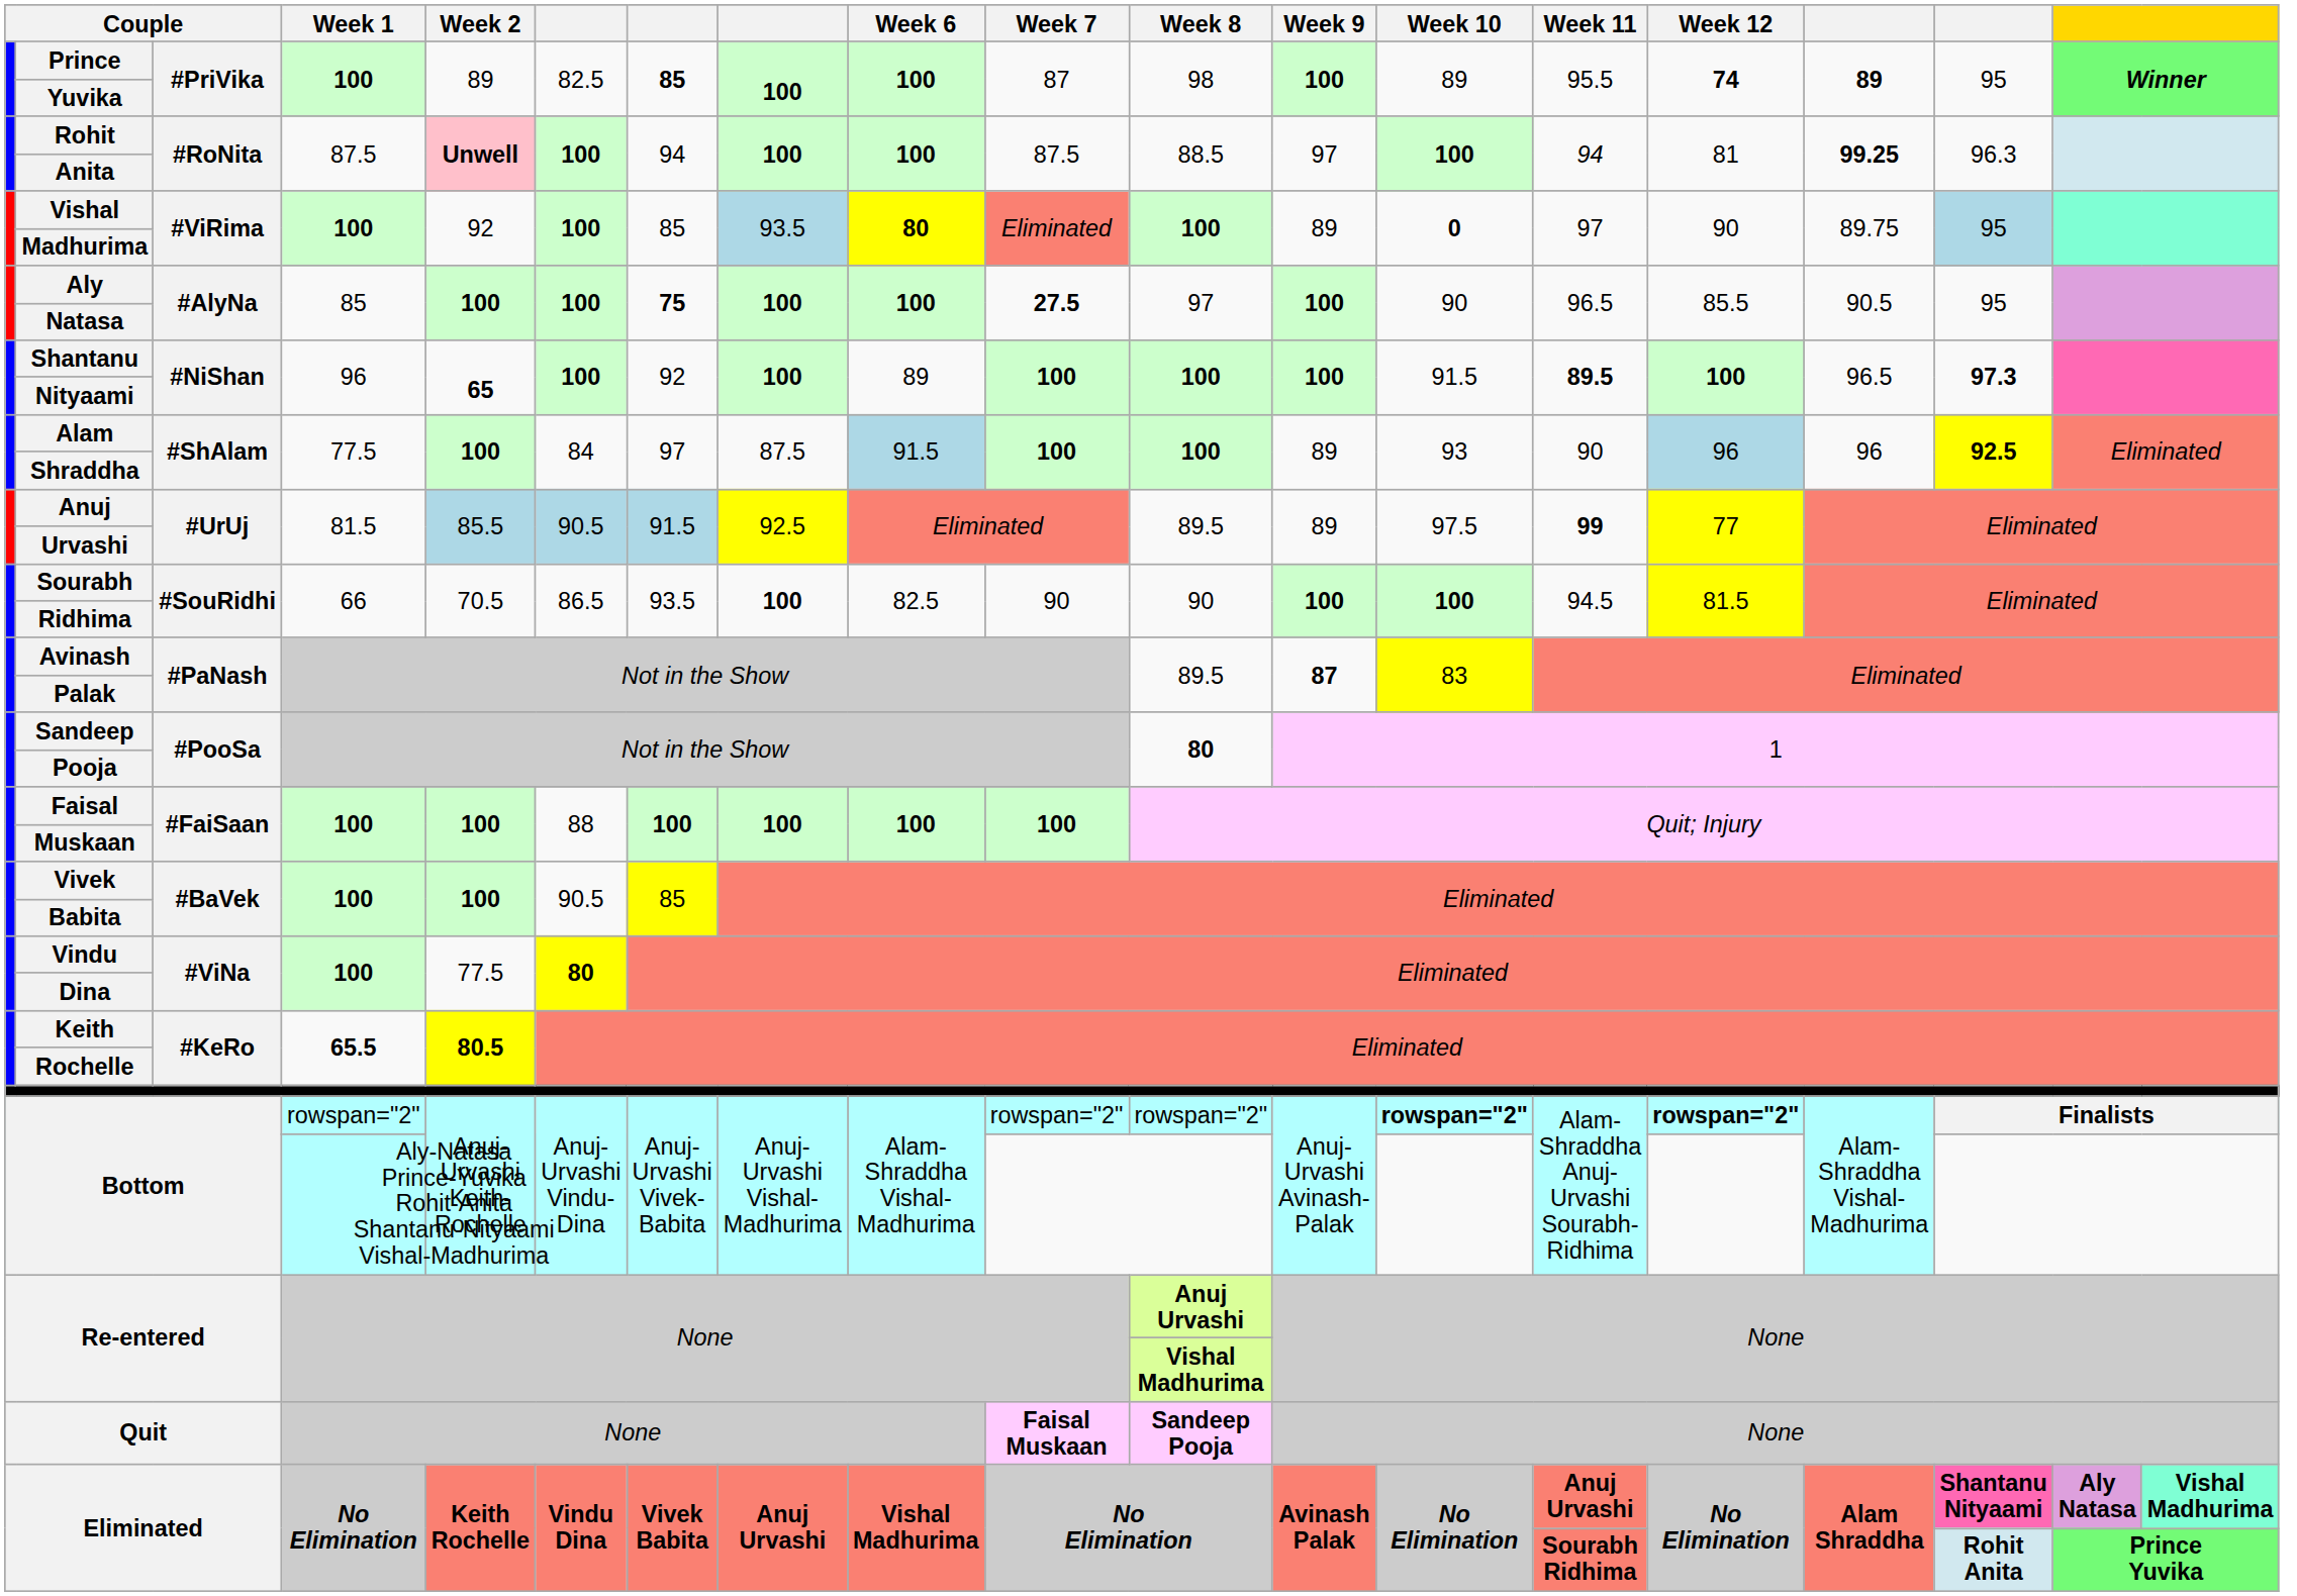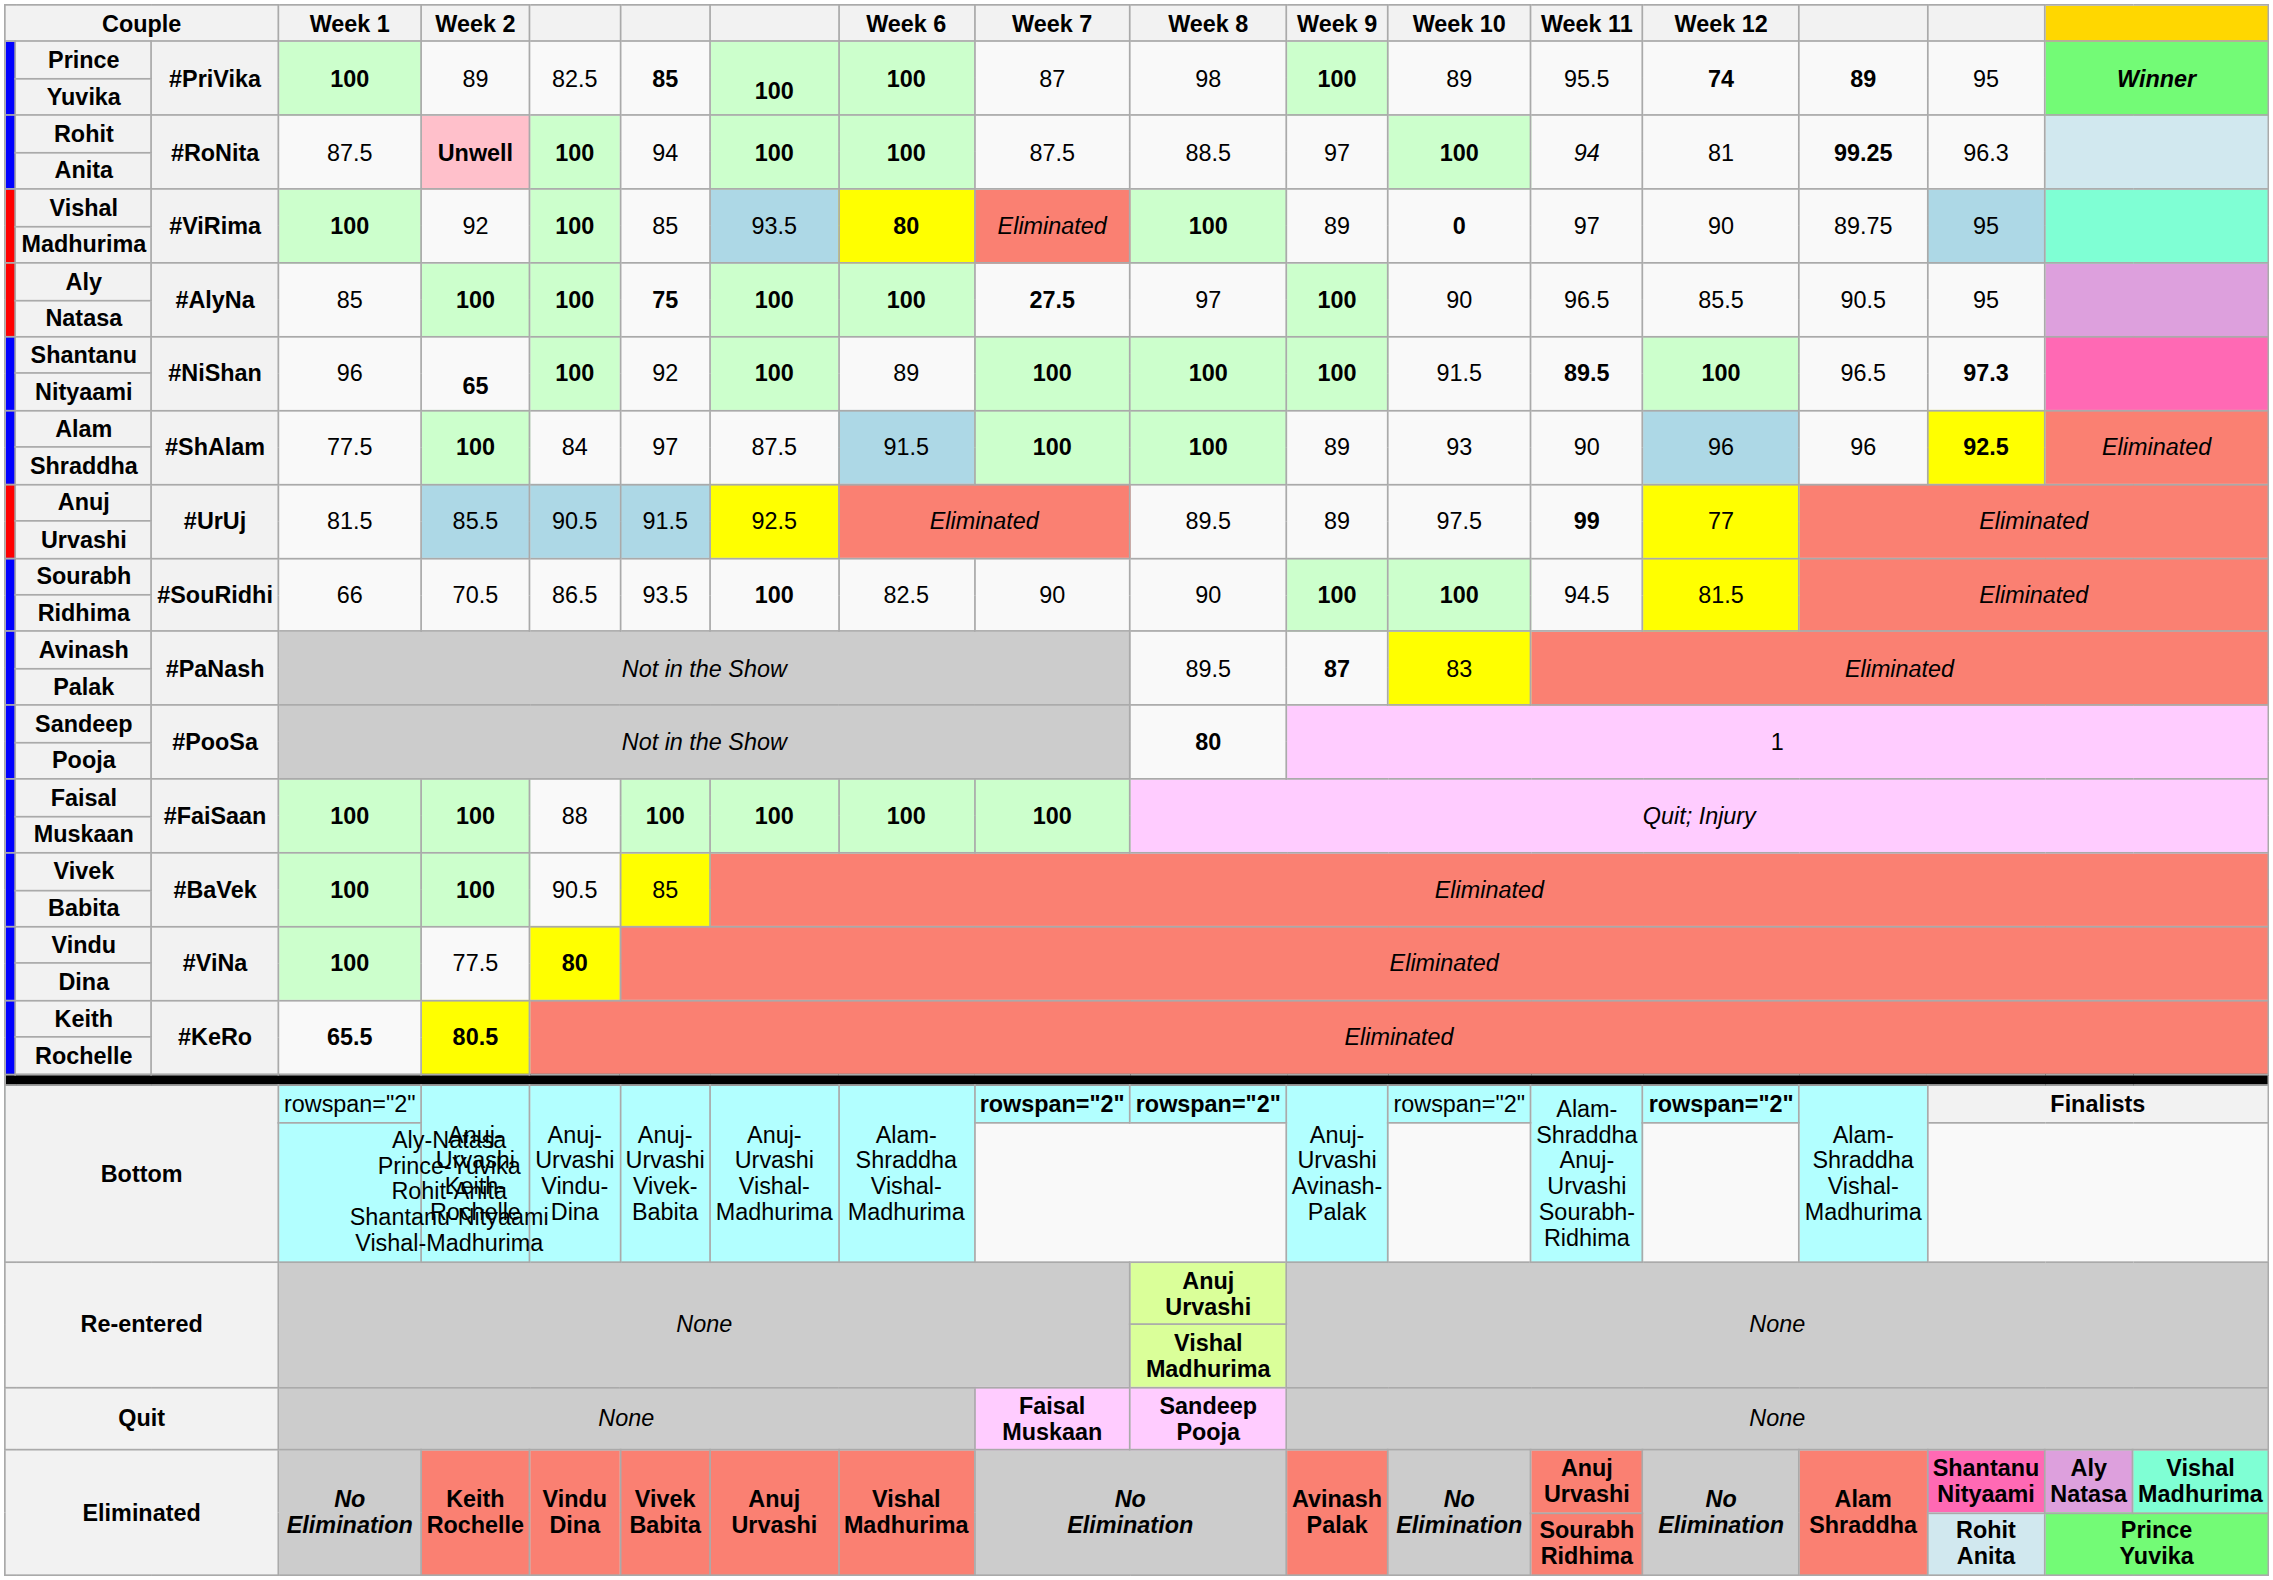Bottom / rowspan="2" | Week 7: normal -> bold
Bottom / rowspan="2" | Week 8: normal -> bold
Bottom / rowspan="2" | Week 10: bold -> normal
